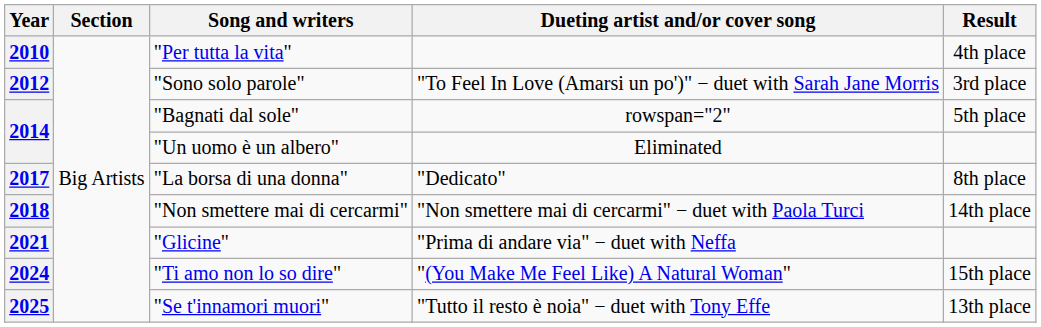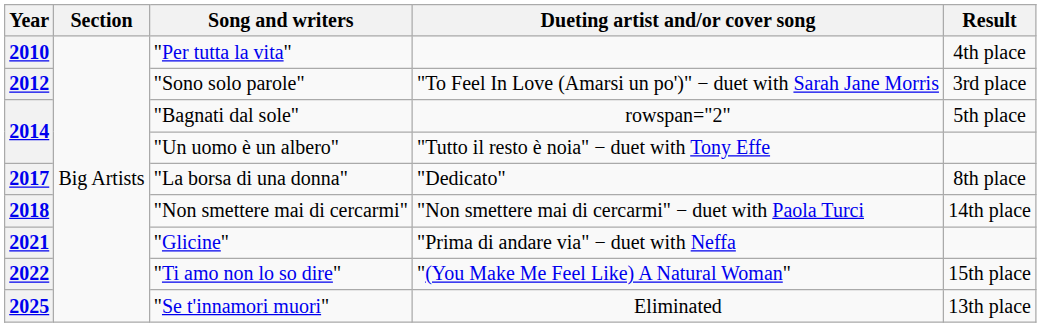"Un uomo è un albero" | Dueting artist and/or cover song: Eliminated -> "Tutto il resto è noia" − duet with Tony Effe
"Ti amo non lo so dire" | Year: 2024 -> 2022
"Se t'innamori muori" | Dueting artist and/or cover song: "Tutto il resto è noia" − duet with Tony Effe -> Eliminated
